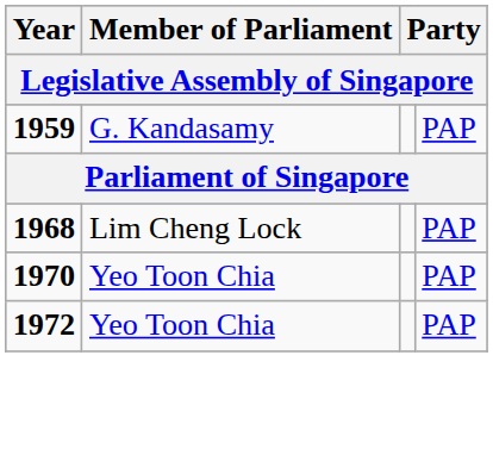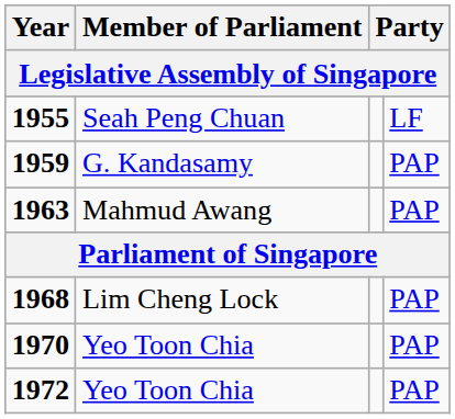+ row: 1955 | Seah Peng Chuan | LF
+ row: 1963 | Mahmud Awang | PAP
